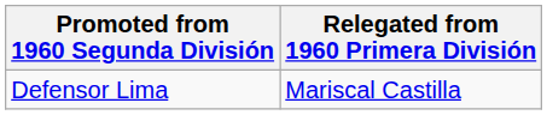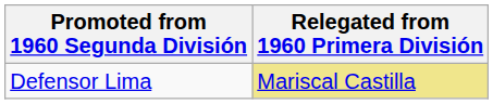Defensor Lima | Relegated from 1960 Primera División: no background -> khaki background
